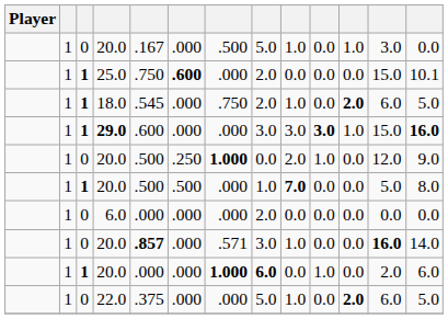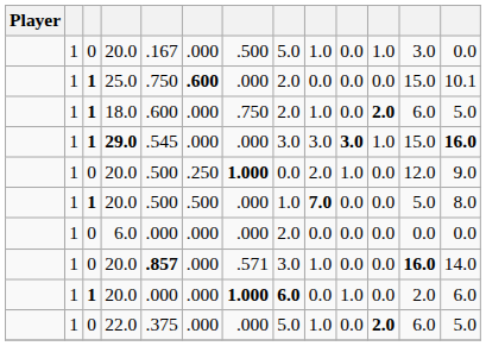18.0 | column 5: .545 -> .600
29.0 | column 5: .600 -> .545
